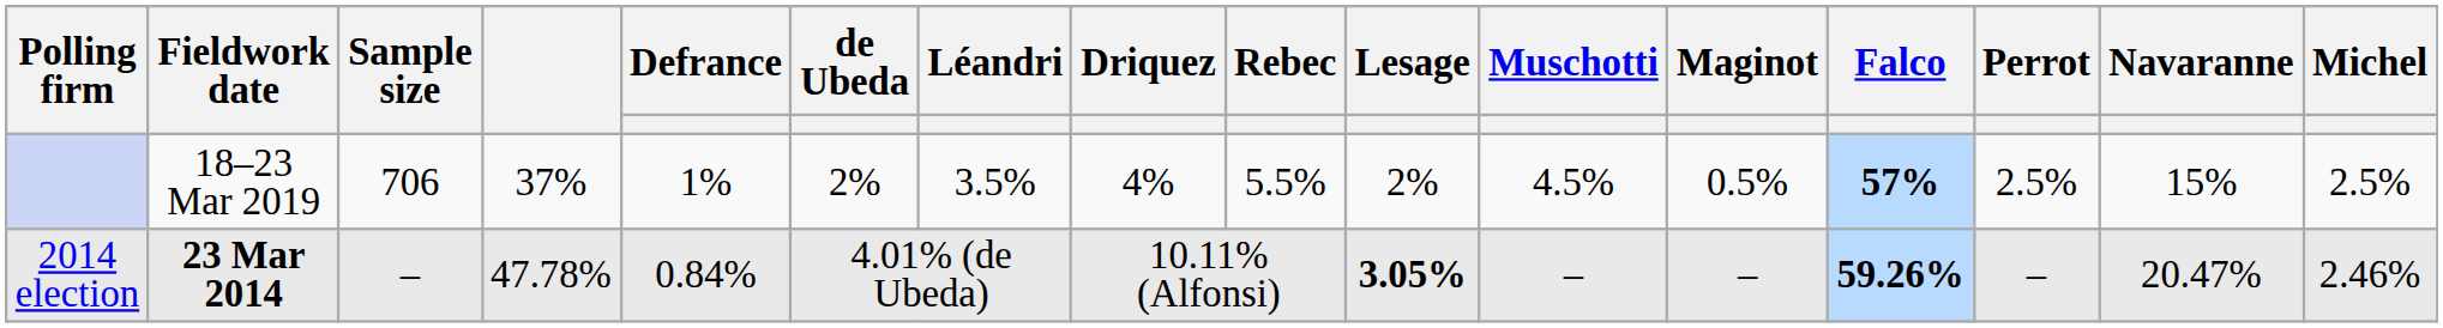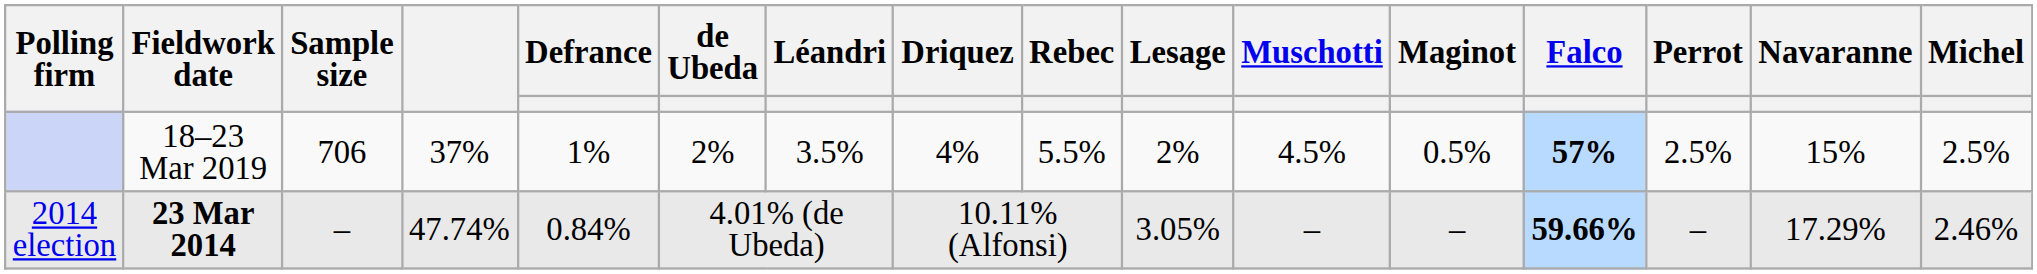2014 election | column 4: 47.78% -> 47.74%
2014 election | Lesage: bold -> normal
2014 election | Falco: 59.26% -> 59.66%
2014 election | Navaranne: 20.47% -> 17.29%
